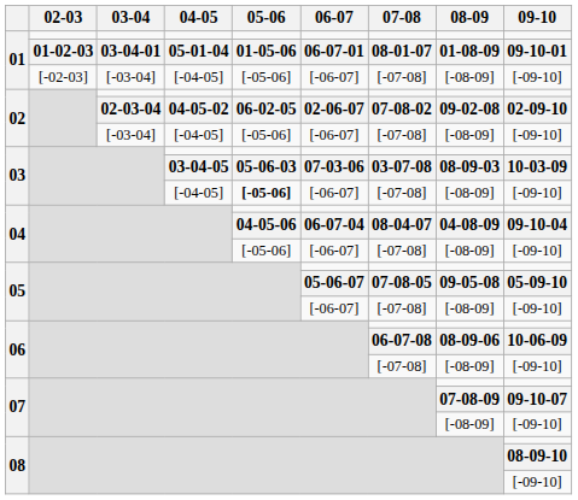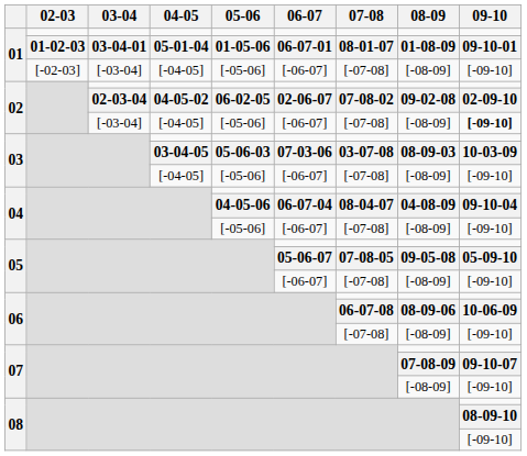02 / [-04-05] | 09-10: normal -> bold
03 / [-04-05] | 05-06: bold -> normal
